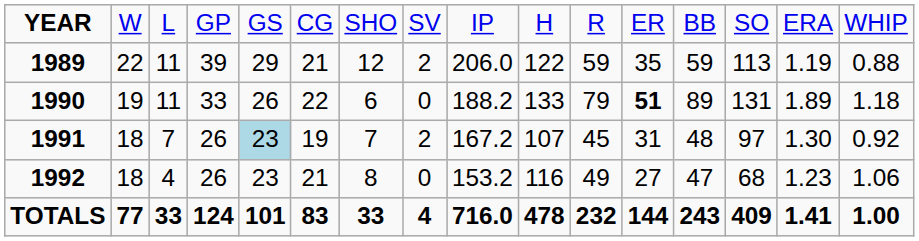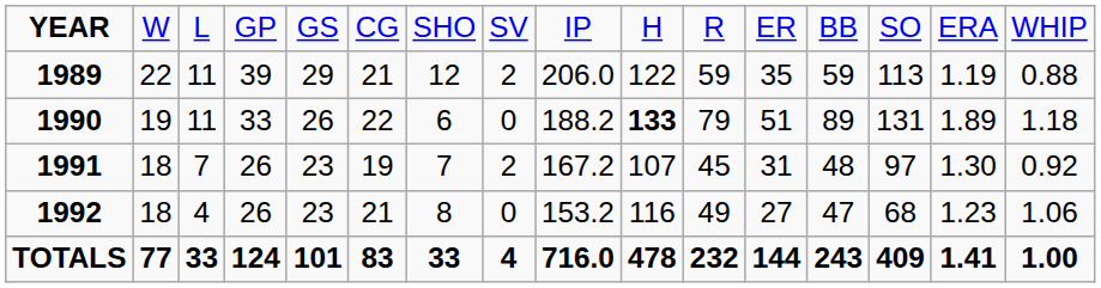1990 | column 10: normal -> bold
1990 | column 12: bold -> normal
1991 | column 5: lightblue background -> no background
